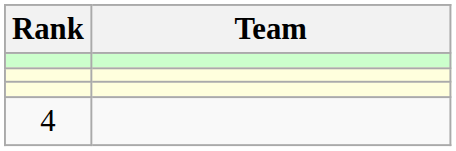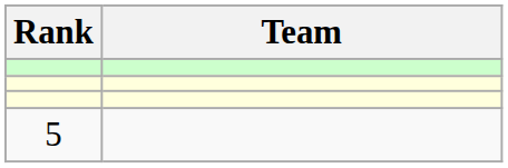row 5 | Rank: 4 -> 5
